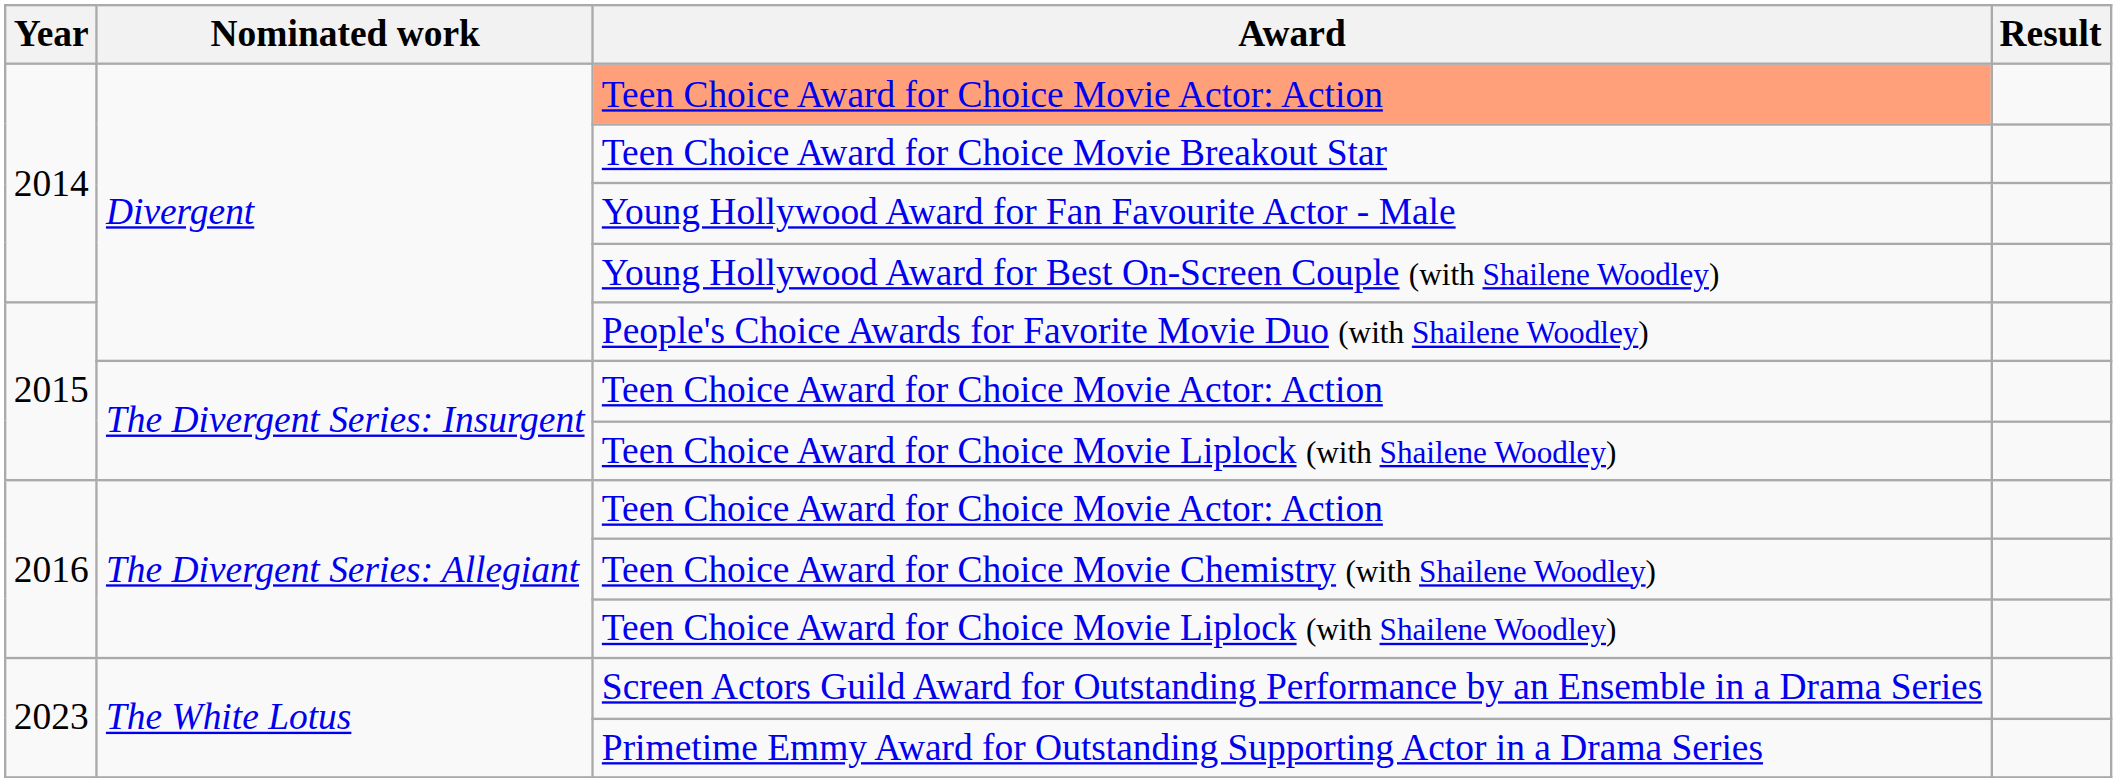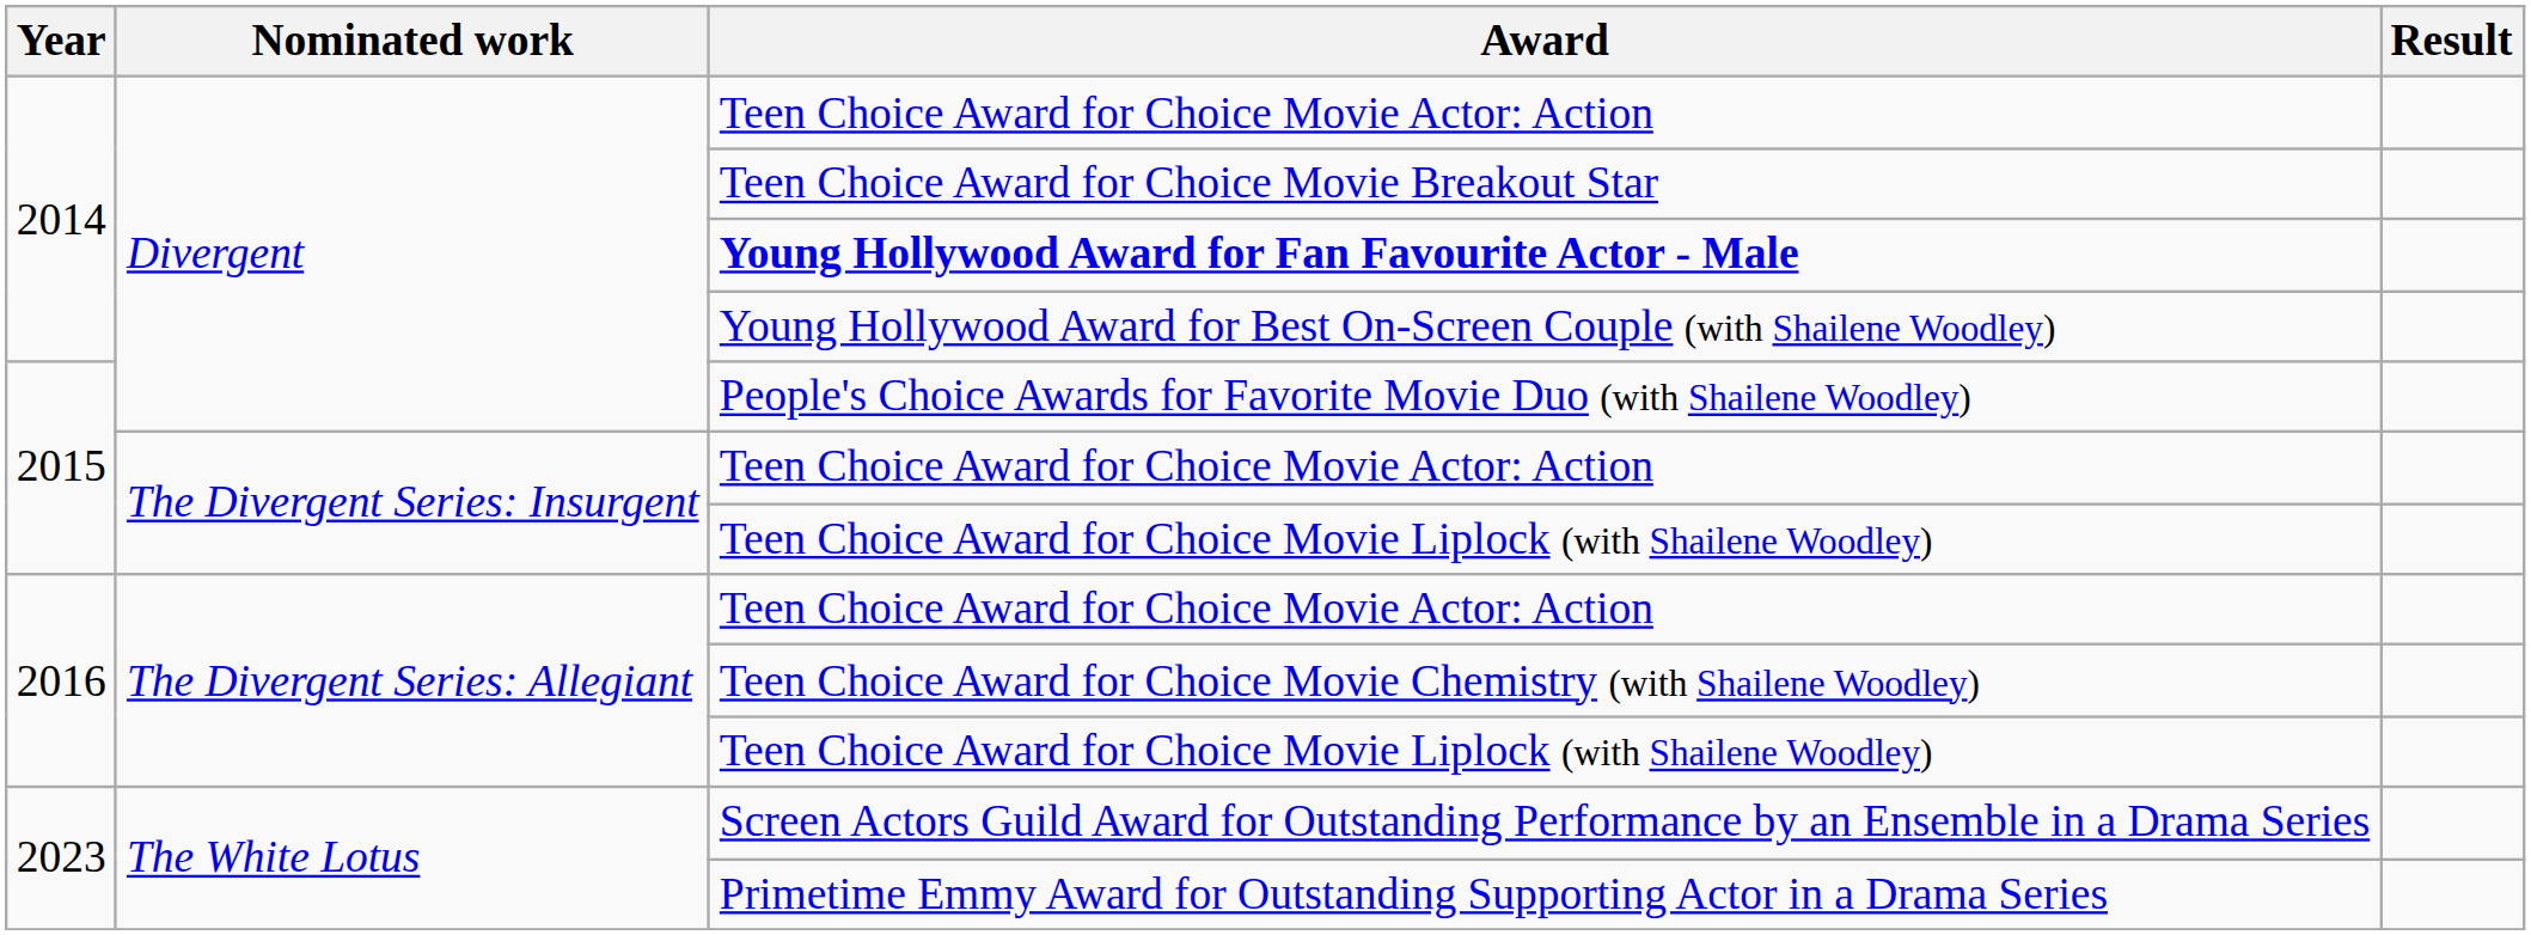2014 / Teen Choice Award for Choice Movie Actor: Action | Award: lightsalmon background -> no background
Young Hollywood Award for Fan Favourite Actor - Male | Award: normal -> bold
